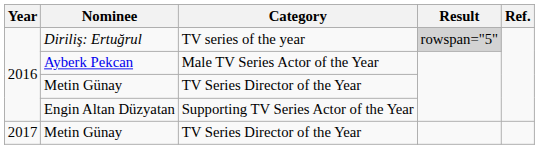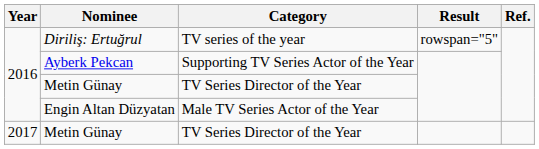Diriliş: Ertuğrul | Result: lightgrey background -> no background
Ayberk Pekcan | Category: Male TV Series Actor of the Year -> Supporting TV Series Actor of the Year
Engin Altan Düzyatan | Category: Supporting TV Series Actor of the Year -> Male TV Series Actor of the Year
